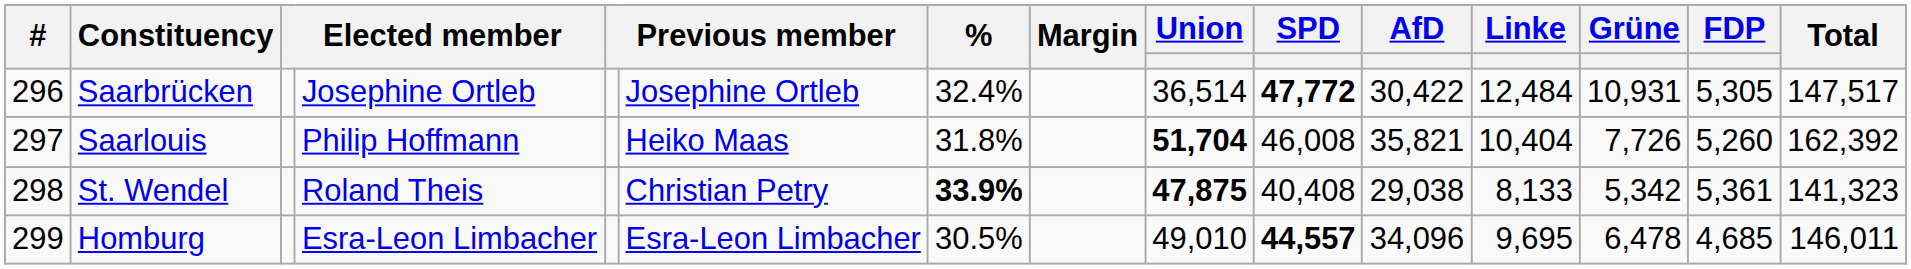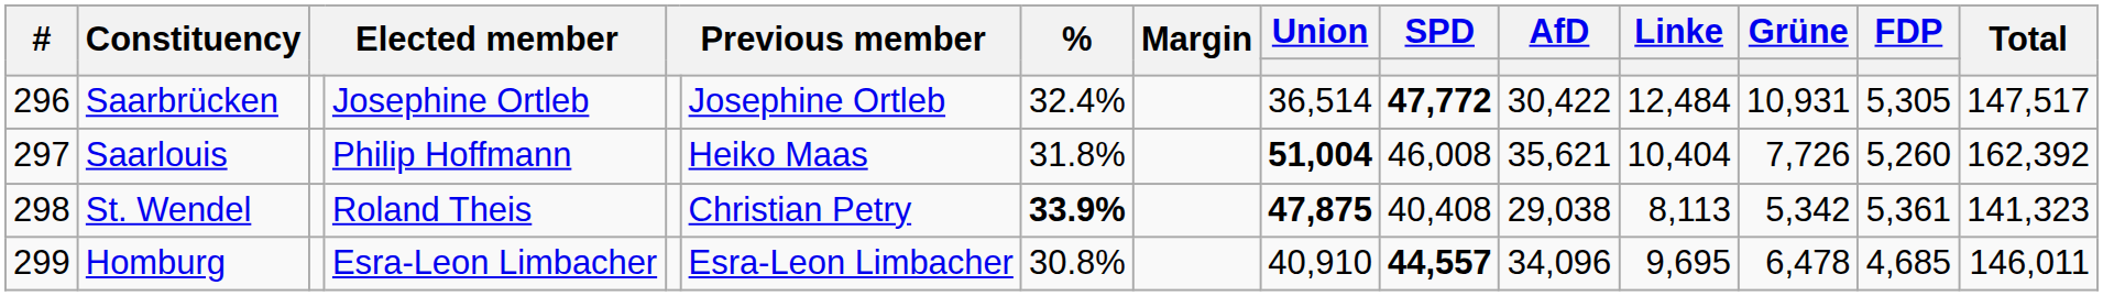Saarlouis | Union: 51,704 -> 51,004
Saarlouis | AfD: 35,821 -> 35,621
St. Wendel | Linke: 8,133 -> 8,113
Homburg | %: 30.5% -> 30.8%
Homburg | Union: 49,010 -> 40,910
